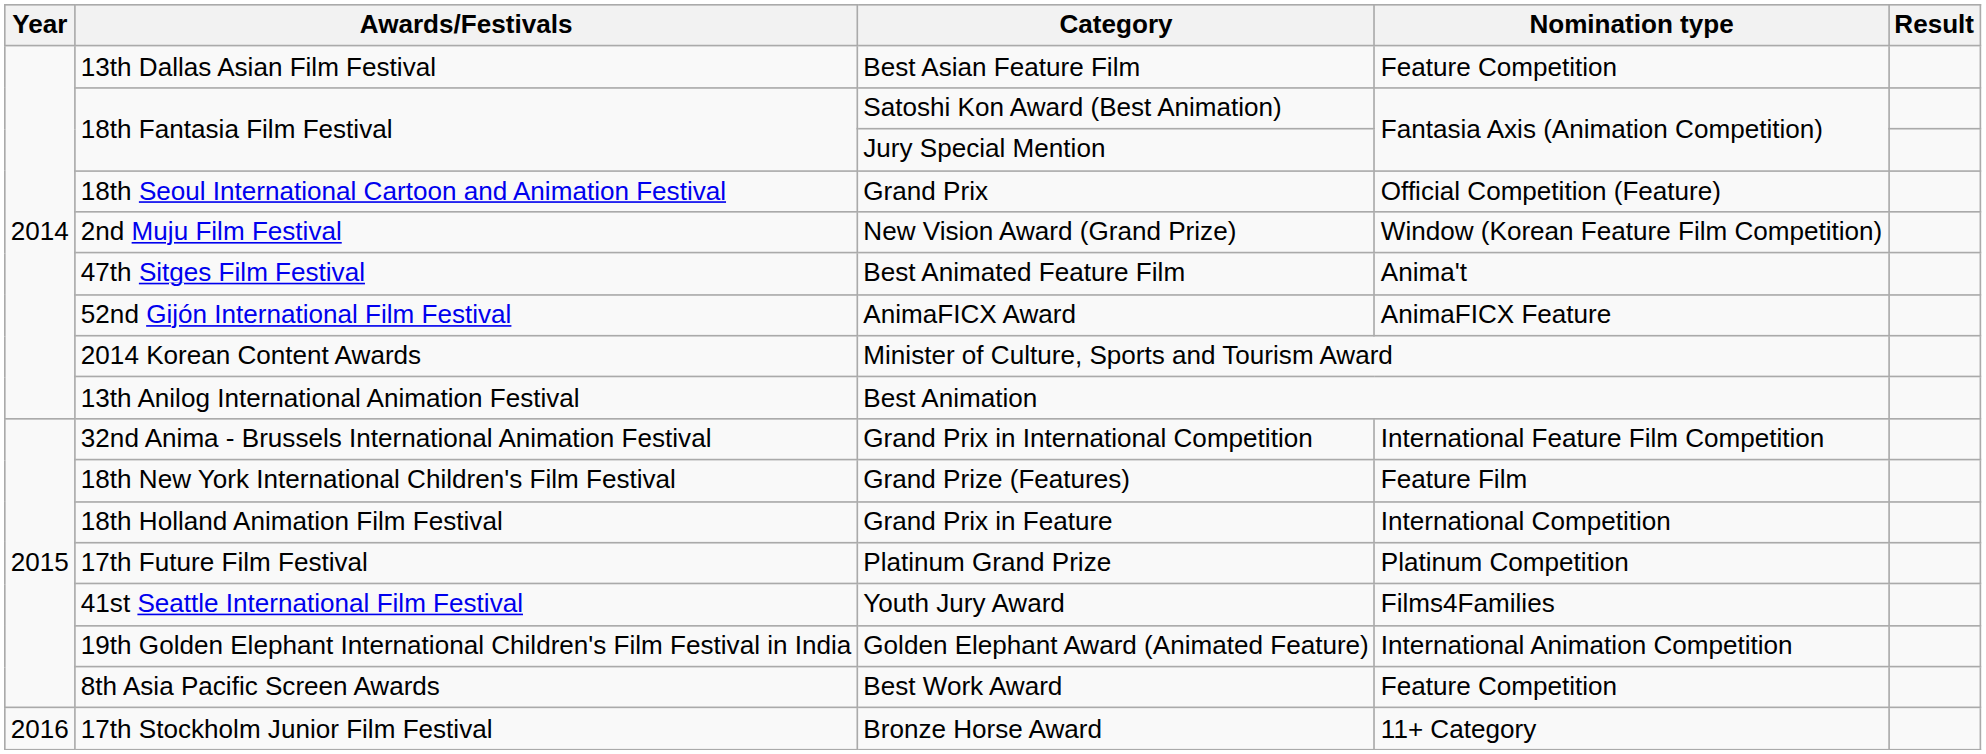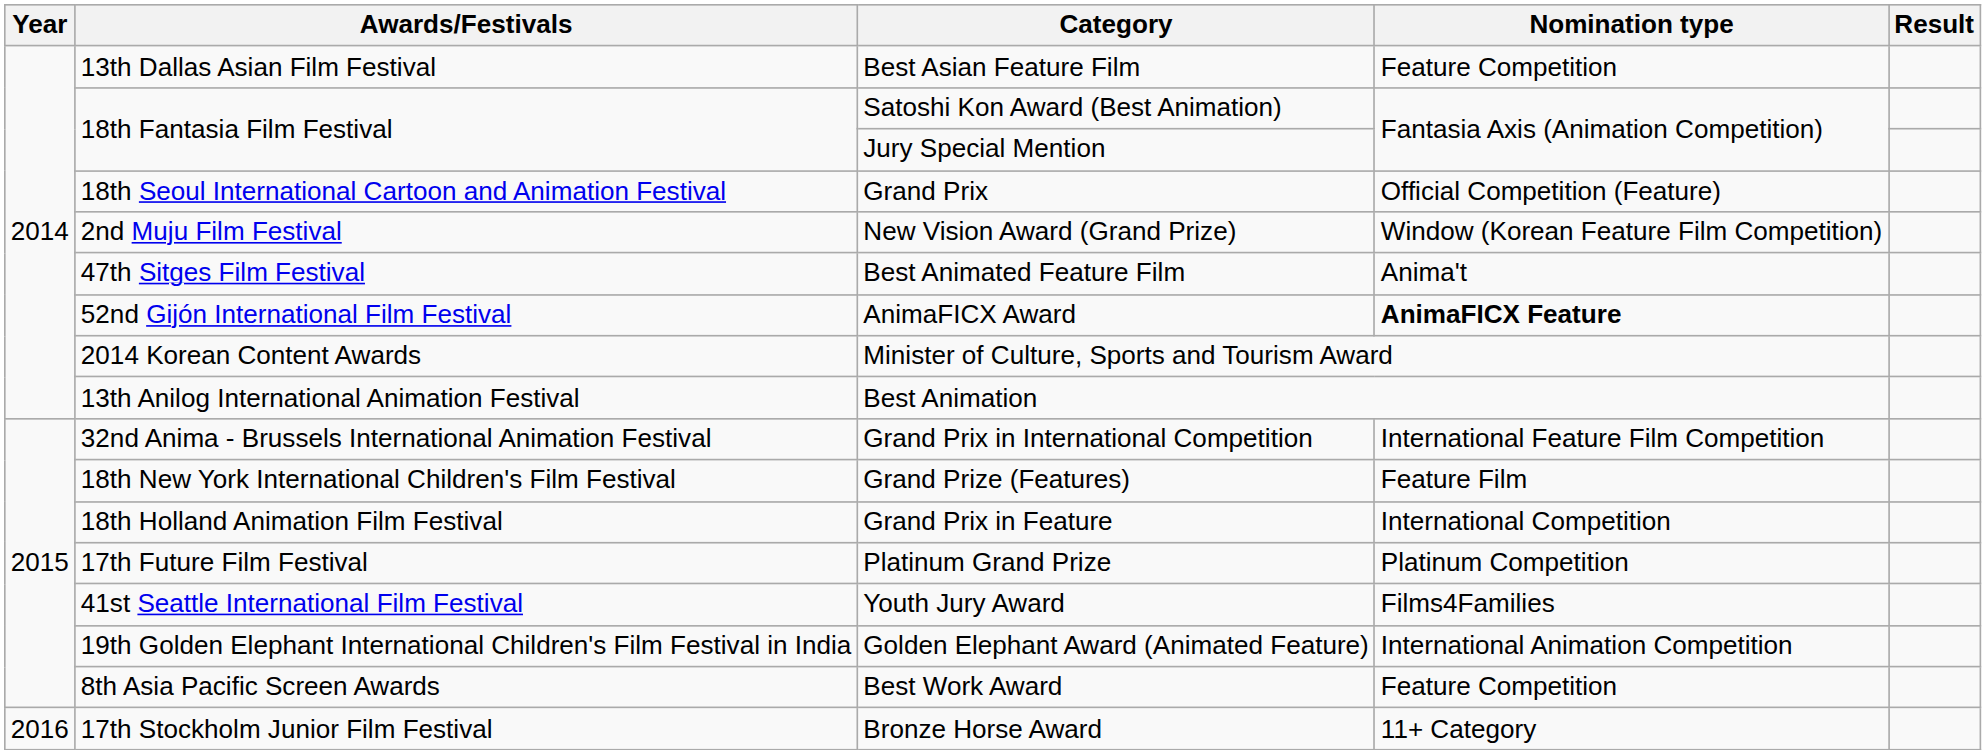AnimaFICX Award | Nomination type: normal -> bold
